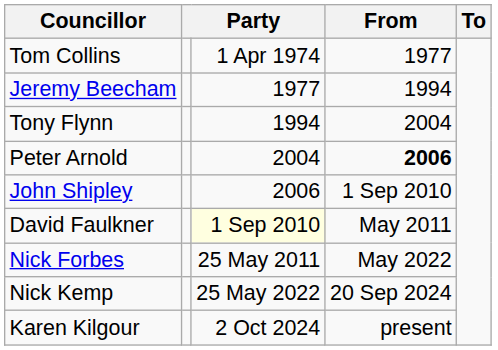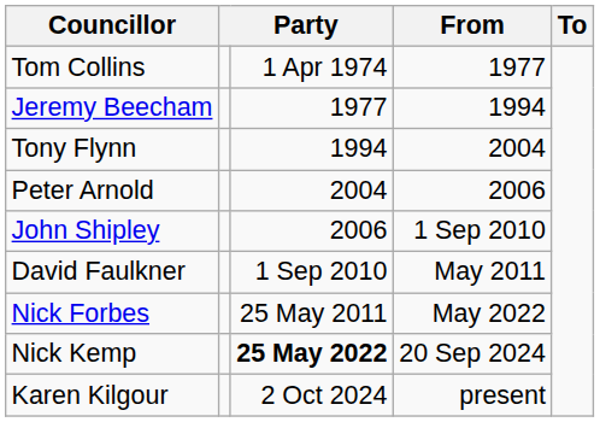Peter Arnold | From: bold -> normal
David Faulkner | column 3: lightyellow background -> no background
Nick Kemp | column 3: normal -> bold
